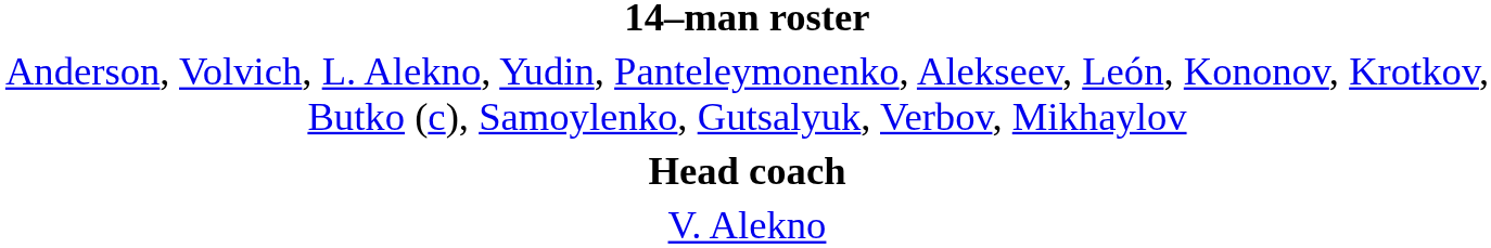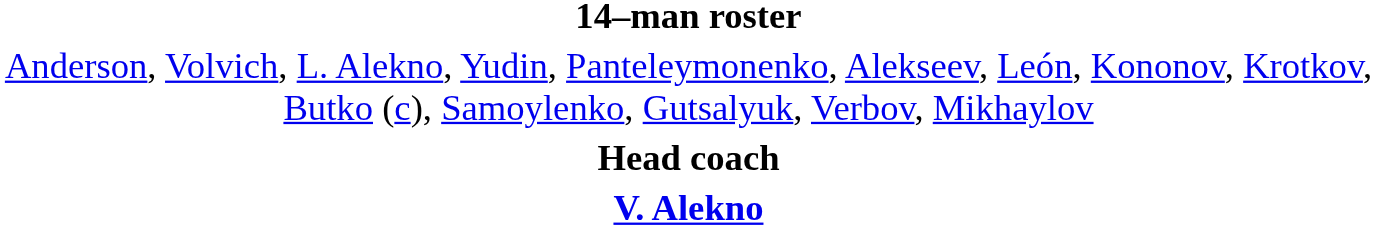row 4 | column 1: normal -> bold
